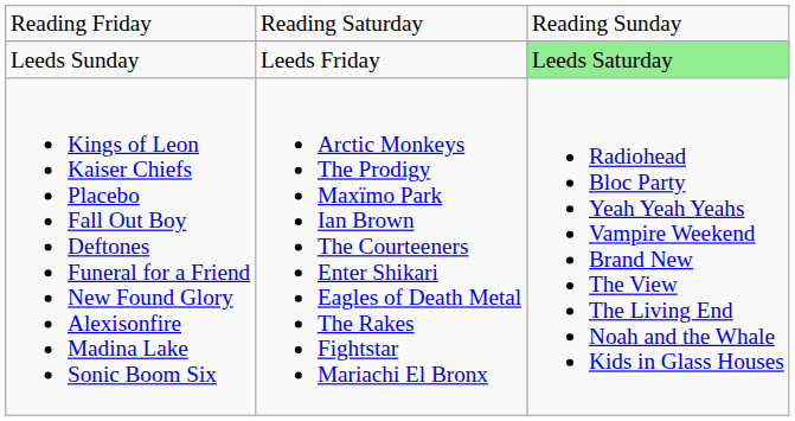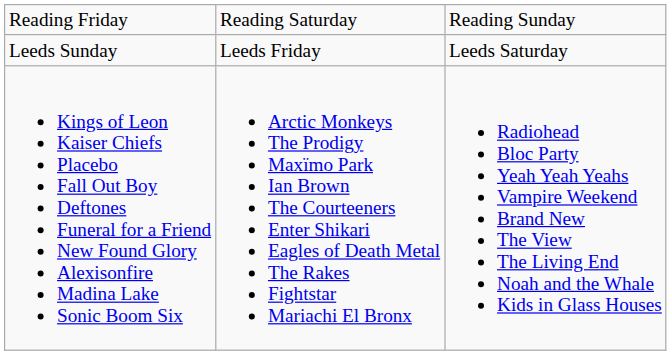Leeds Sunday | column 3: lightgreen background -> no background
